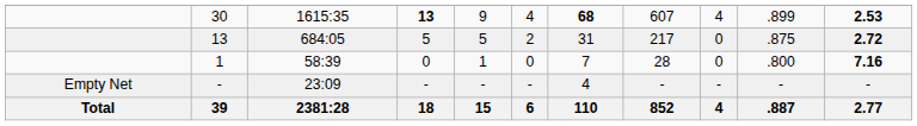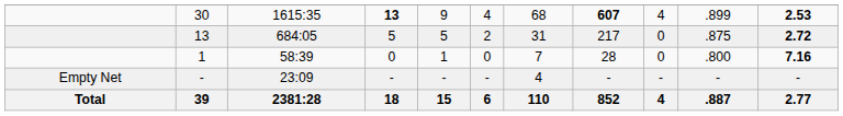30 | column 7: bold -> normal
30 | column 8: normal -> bold
